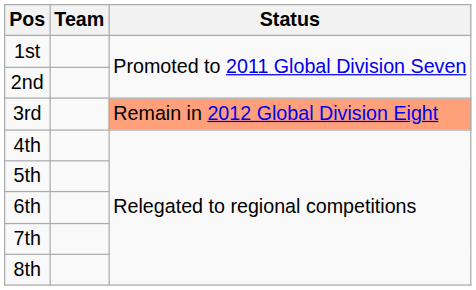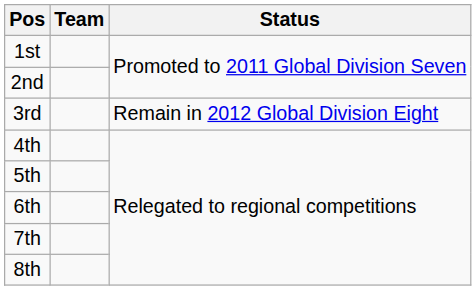3rd | Status: lightsalmon background -> no background
